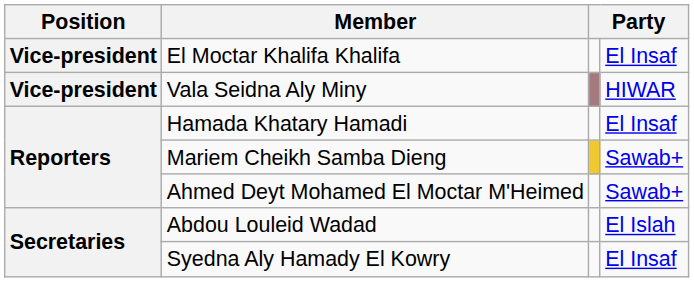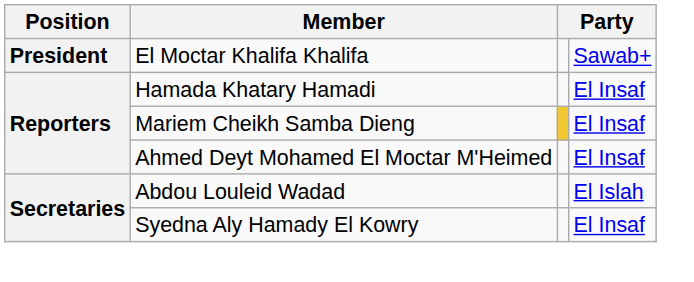El Moctar Khalifa Khalifa | Position: Vice-president -> President
El Moctar Khalifa Khalifa | column 4: El Insaf -> Sawab+
- row: Vice-president | Vala Seidna Aly Miny | HIWAR
Mariem Cheikh Samba Dieng | column 4: Sawab+ -> El Insaf
Ahmed Deyt Mohamed El Moctar M'Heimed | column 4: Sawab+ -> El Insaf
